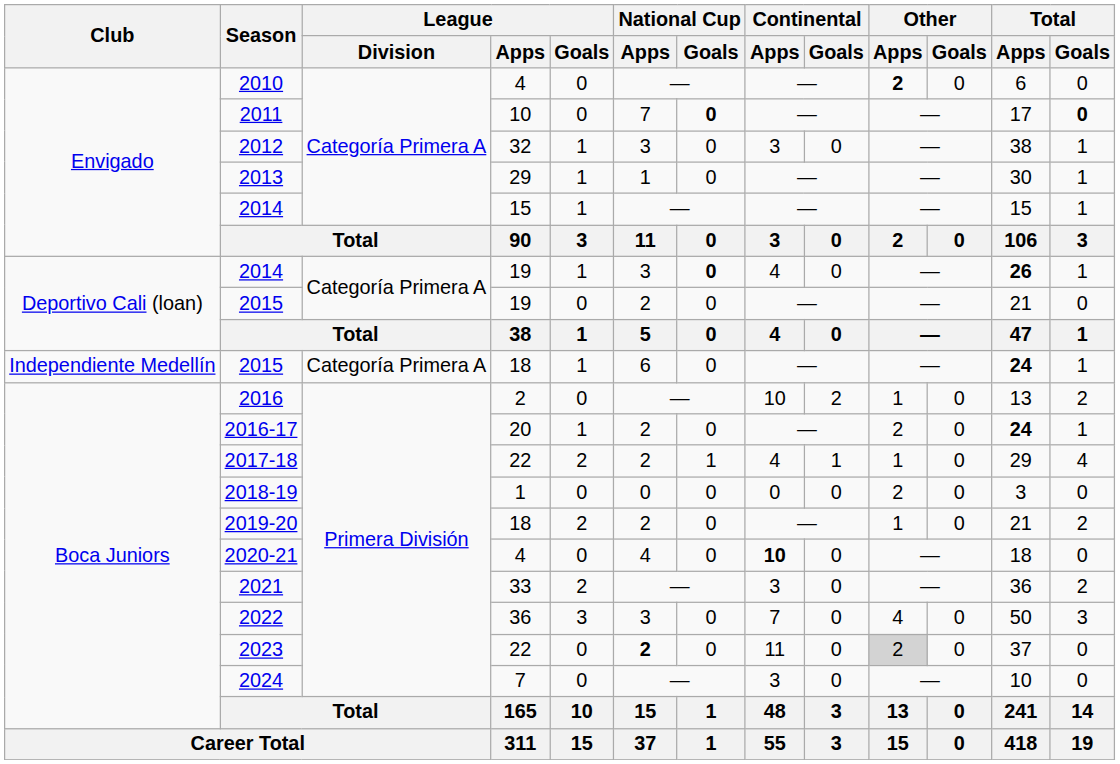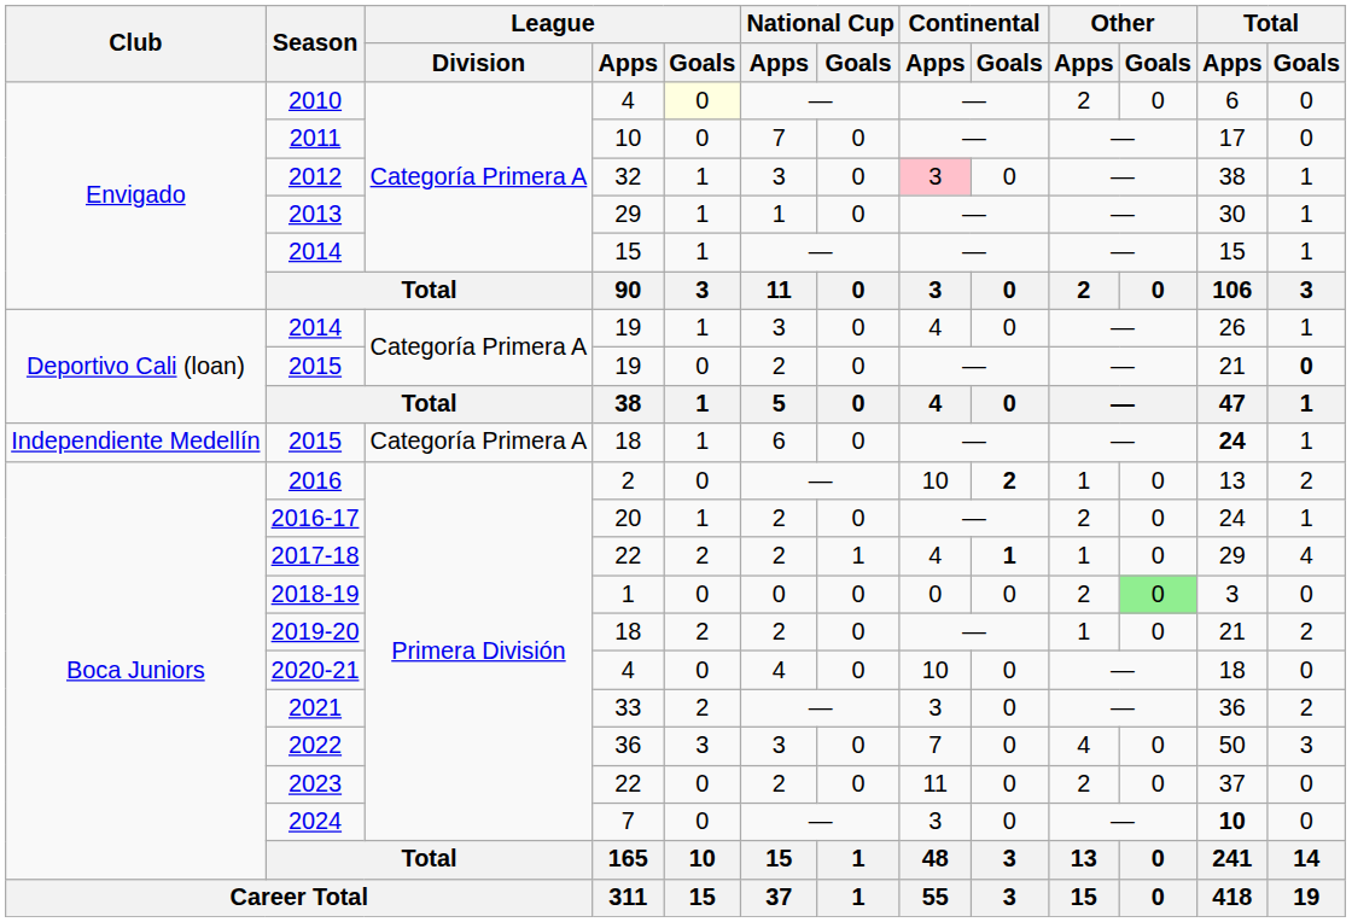2010 | League / Goals: no background -> lightyellow background
2010 | Other / Apps: bold -> normal
2011 | National Cup / Goals: bold -> normal
2011 | Total / Goals: bold -> normal
2012 | Continental / Apps: no background -> pink background
2014 / 19 | National Cup / Goals: bold -> normal
2014 / 19 | Total / Apps: bold -> normal
2015 / 19 | Total / Goals: normal -> bold
2016 | Continental / Goals: normal -> bold
2016-17 | Total / Apps: bold -> normal
2017-18 | Continental / Goals: normal -> bold
2018-19 | Other / Goals: no background -> lightgreen background
2020-21 | Continental / Apps: bold -> normal
2023 | National Cup / Apps: bold -> normal
2023 | Other / Apps: lightgrey background -> no background
2024 | Total / Apps: normal -> bold
